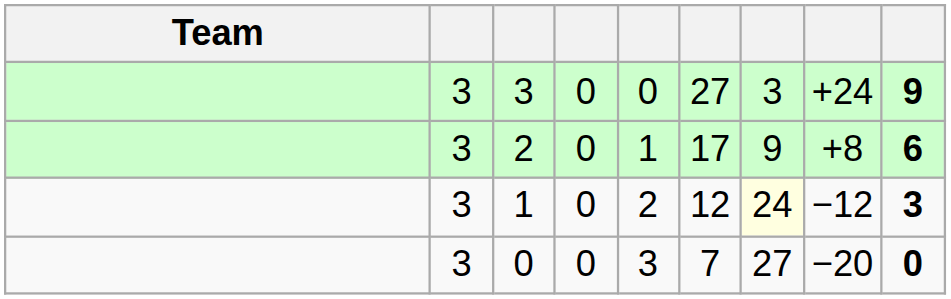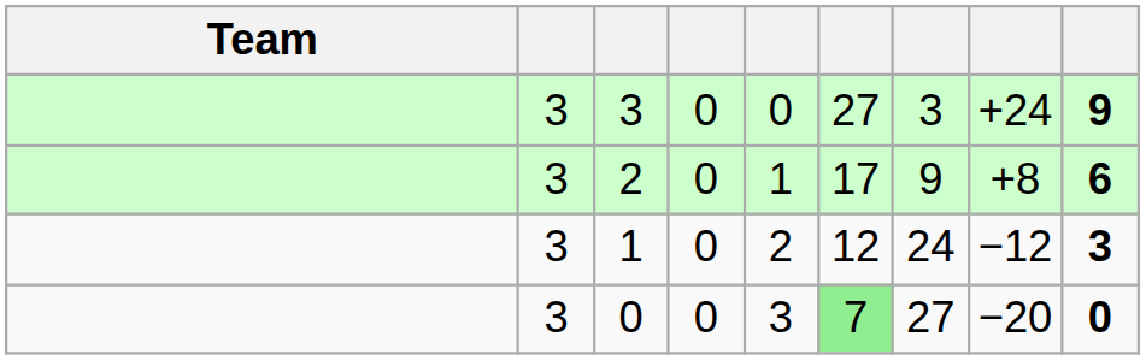row 4 | column 7: lightyellow background -> no background
row 5 | column 6: no background -> lightgreen background
